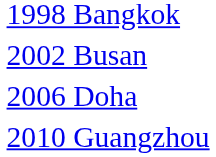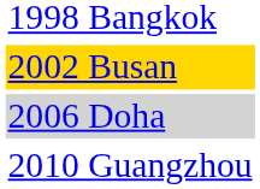2002 Busan | column 1: no background -> gold background
2006 Doha | column 1: no background -> lightgrey background
